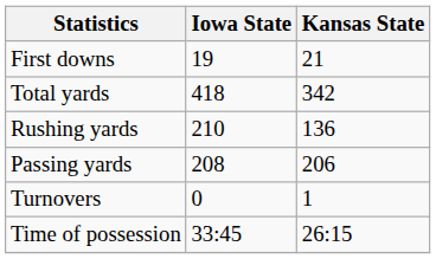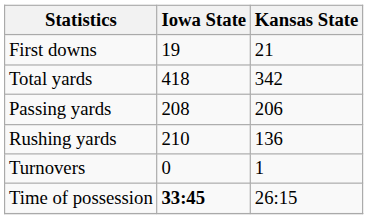rows swapped: Rushing yards <-> Passing yards
Time of possession | Iowa State: normal -> bold
